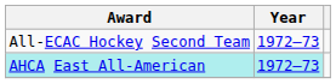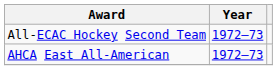row 3 | Award: paleturquoise background -> no background
row 3 | Year: paleturquoise background -> no background
